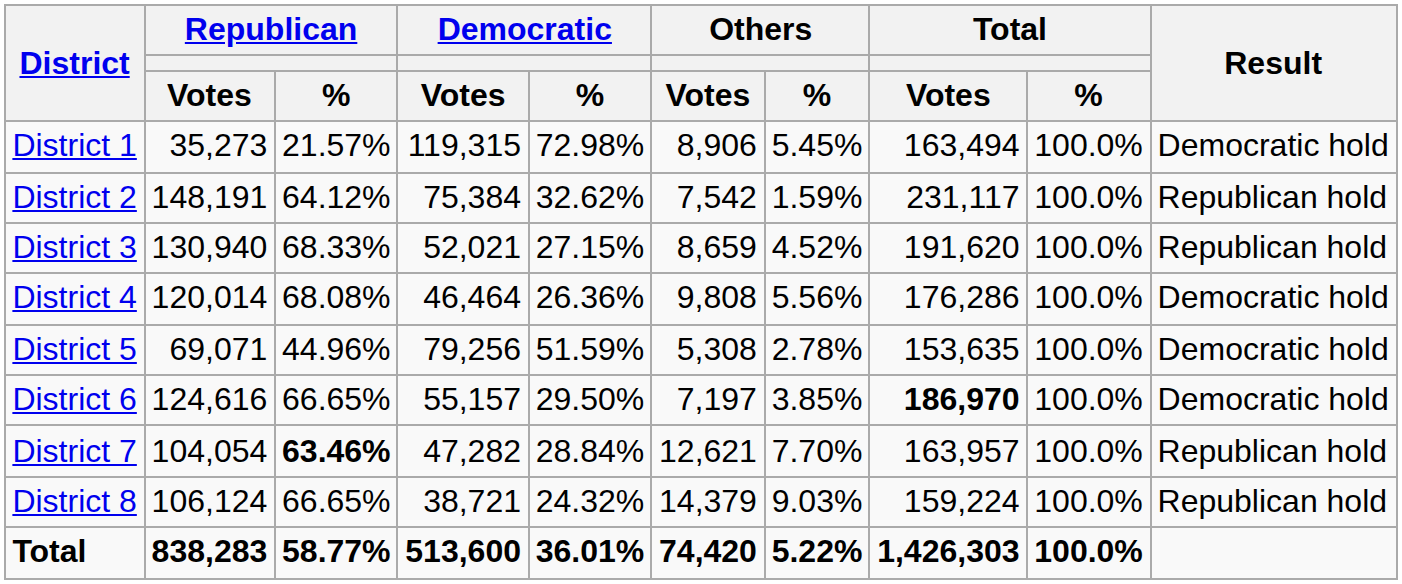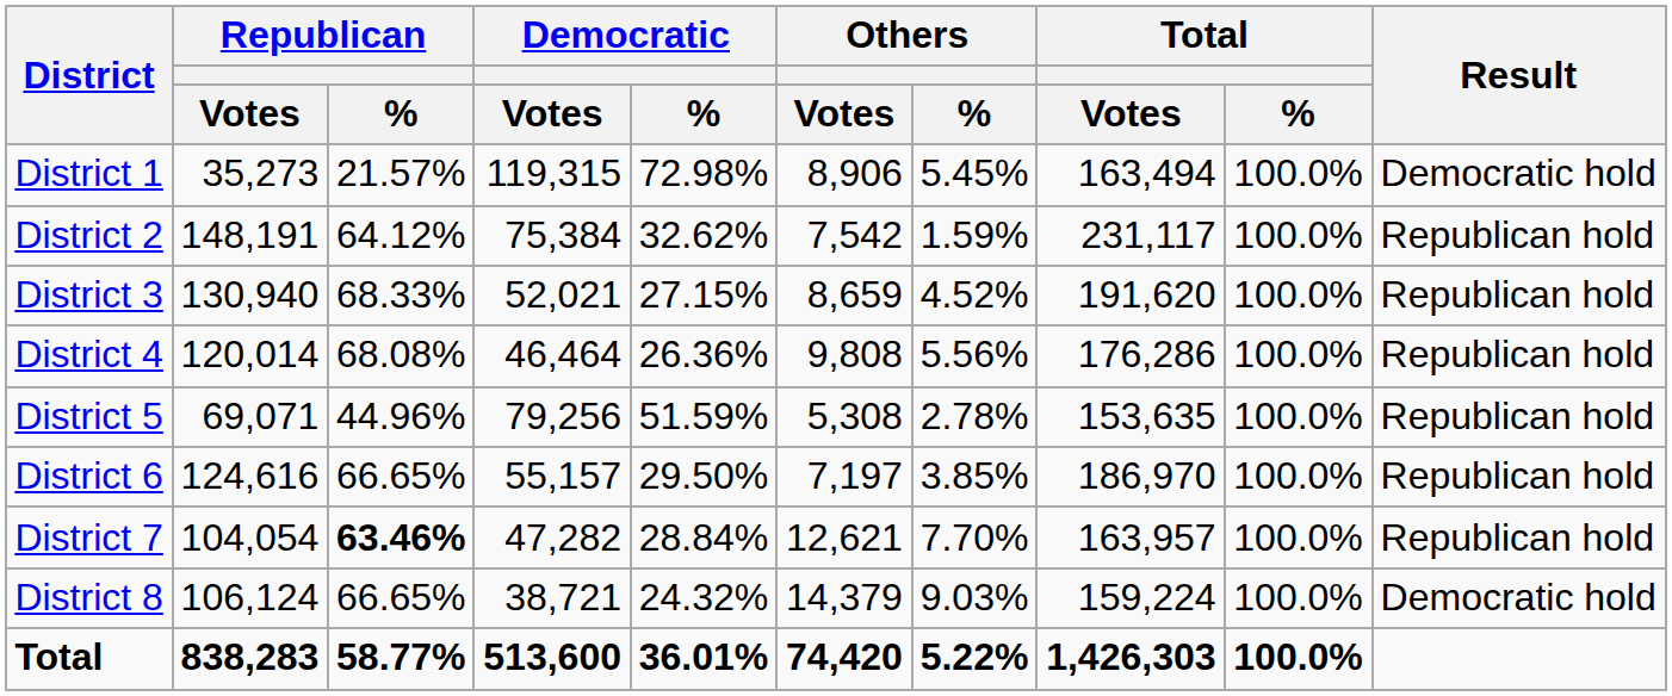District 4 | Result: Democratic hold -> Republican hold
District 5 | Result: Democratic hold -> Republican hold
District 6 | Total / Votes: bold -> normal
District 6 | Result: Democratic hold -> Republican hold
District 8 | Result: Republican hold -> Democratic hold
